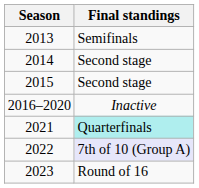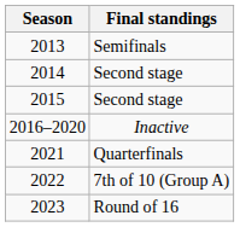2021 | Final standings: paleturquoise background -> no background
2022 | Final standings: lavender background -> no background
